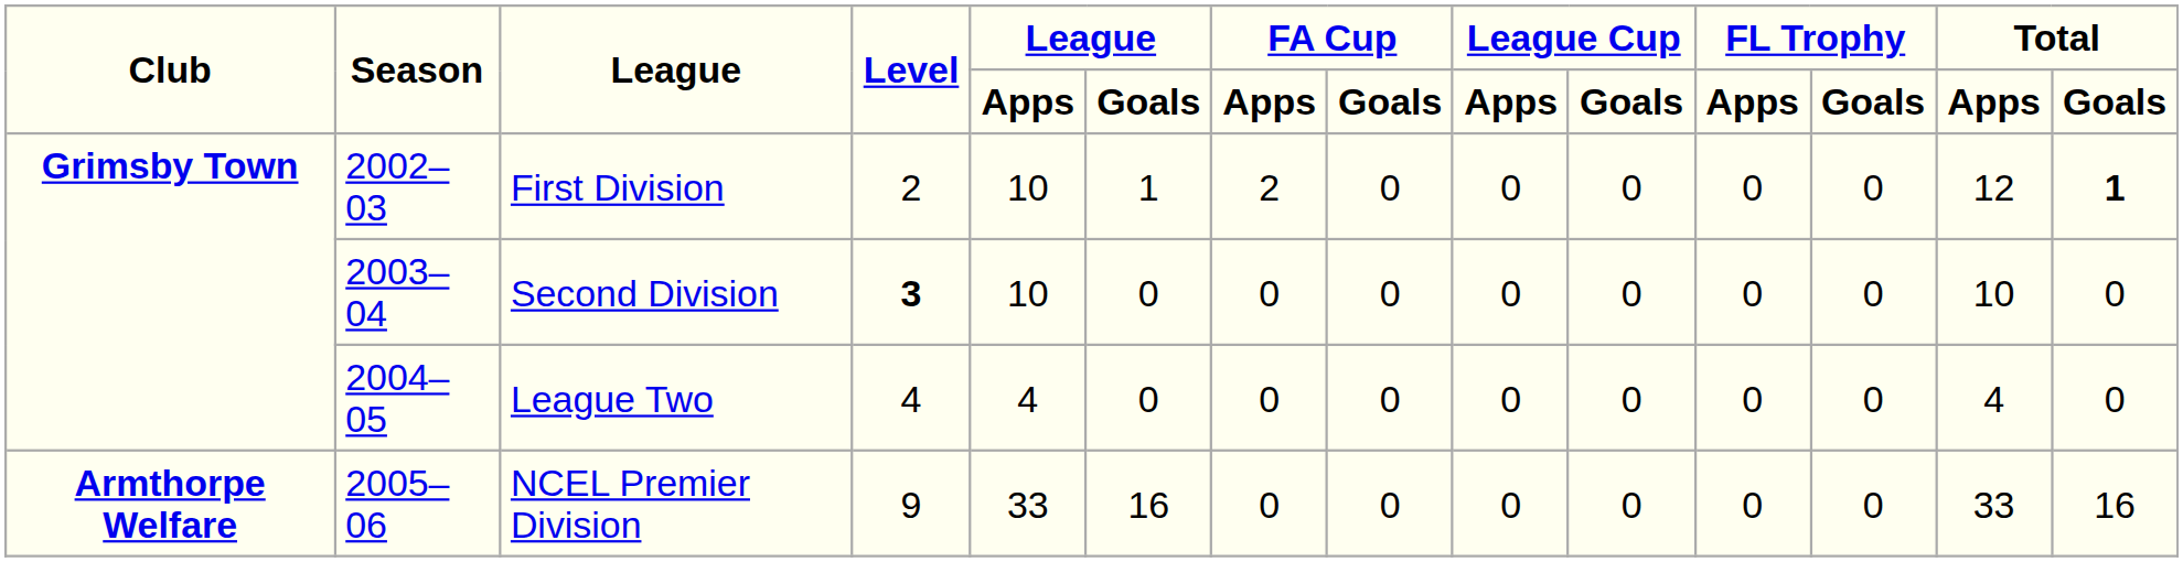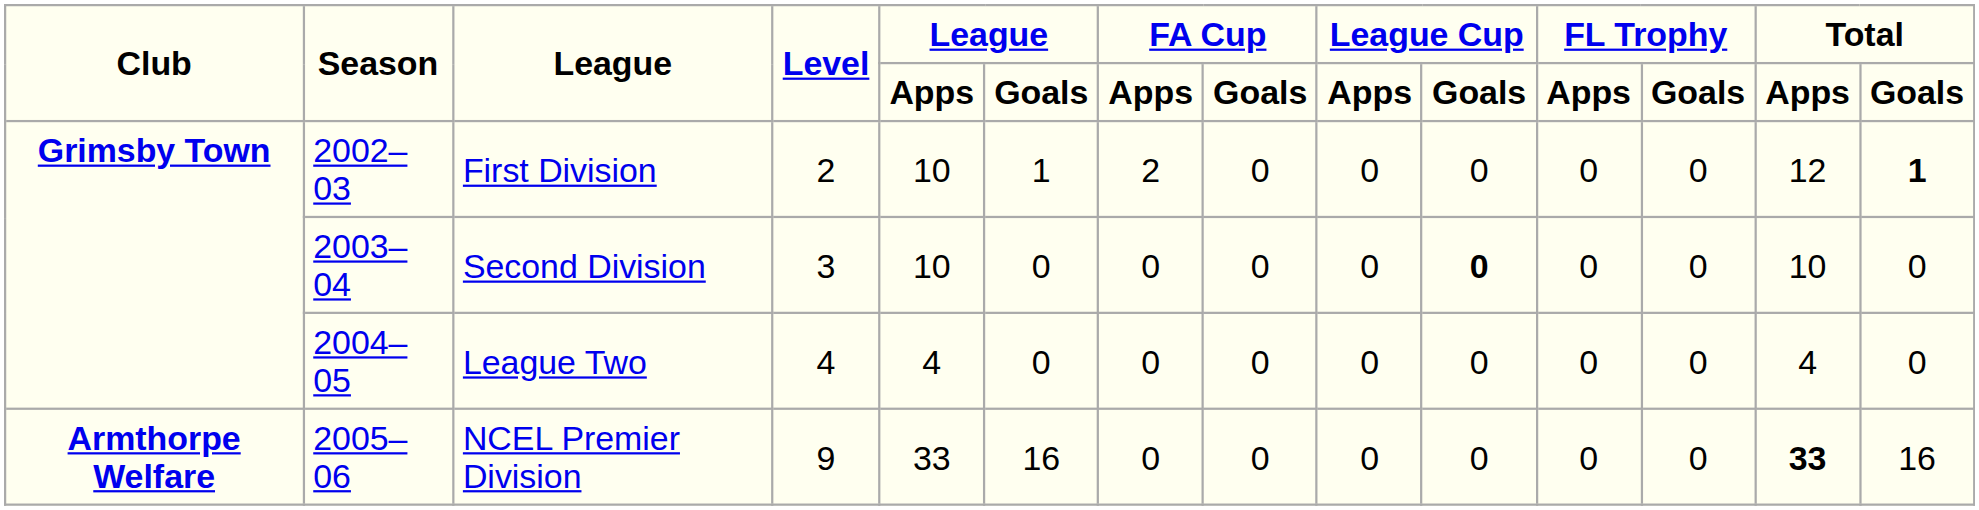Second Division | Level: bold -> normal
Second Division | League Cup / Goals: normal -> bold
NCEL Premier Division | Total / Apps: normal -> bold
